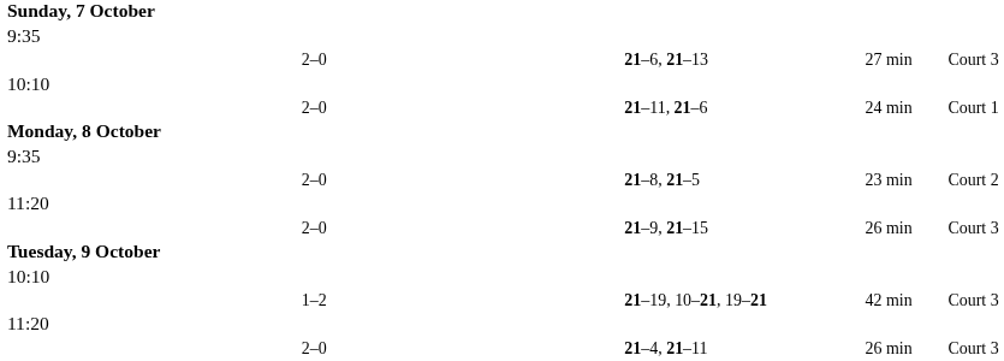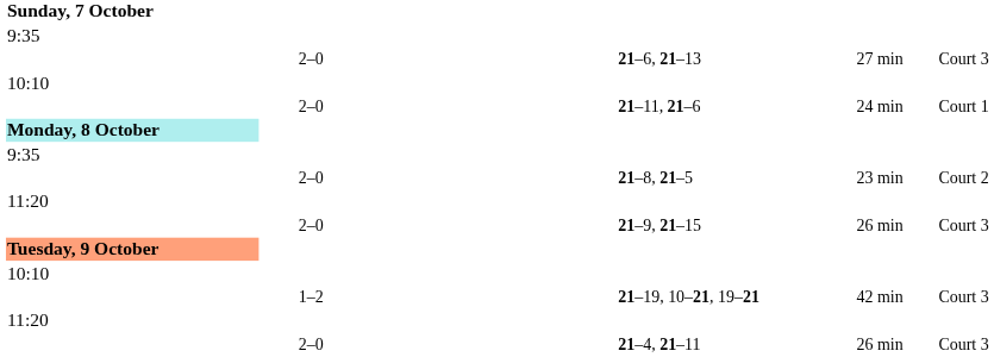Monday, 8 October | column 1: no background -> paleturquoise background
Tuesday, 9 October | column 1: no background -> lightsalmon background
